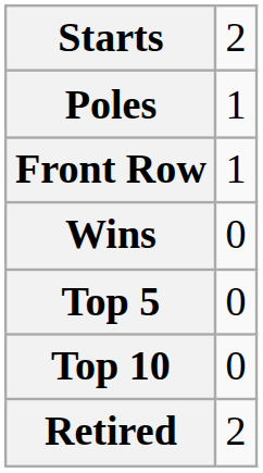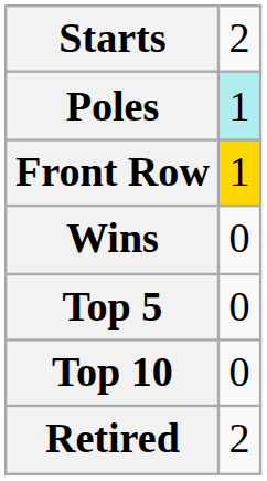Poles | column 2: no background -> paleturquoise background
Front Row | column 2: no background -> gold background
